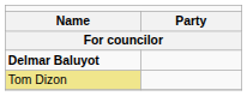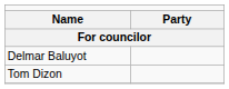Delmar Baluyot | column 1: bold -> normal
Tom Dizon | column 1: khaki background -> no background
